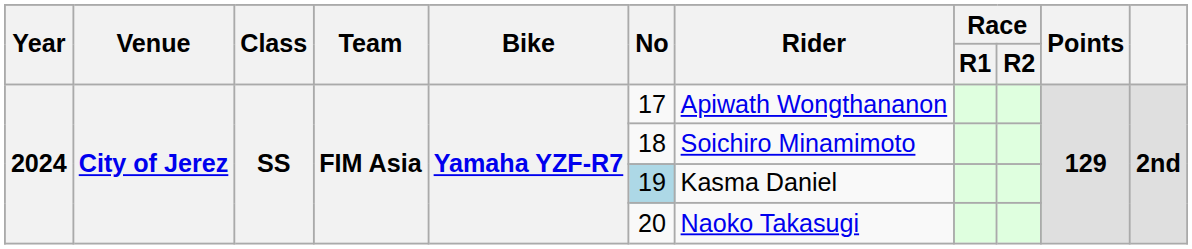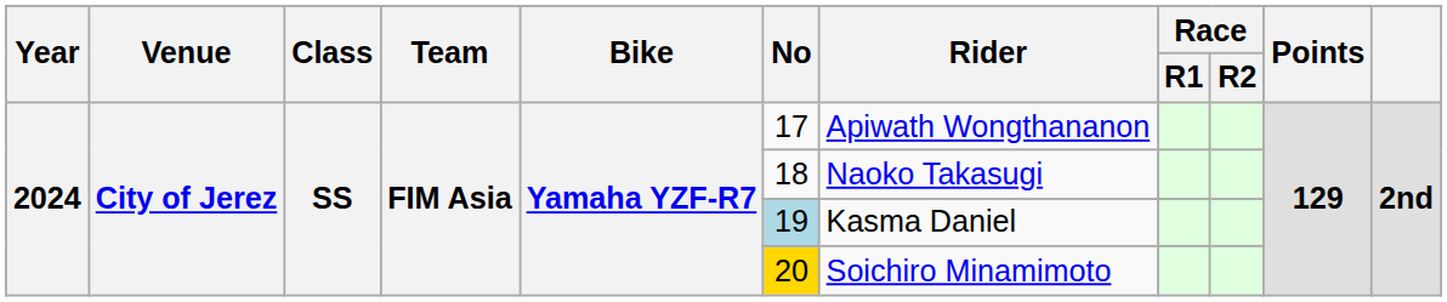row 4 | Rider: Soichiro Minamimoto -> Naoko Takasugi
row 6 | No: no background -> gold background
row 6 | Rider: Naoko Takasugi -> Soichiro Minamimoto
